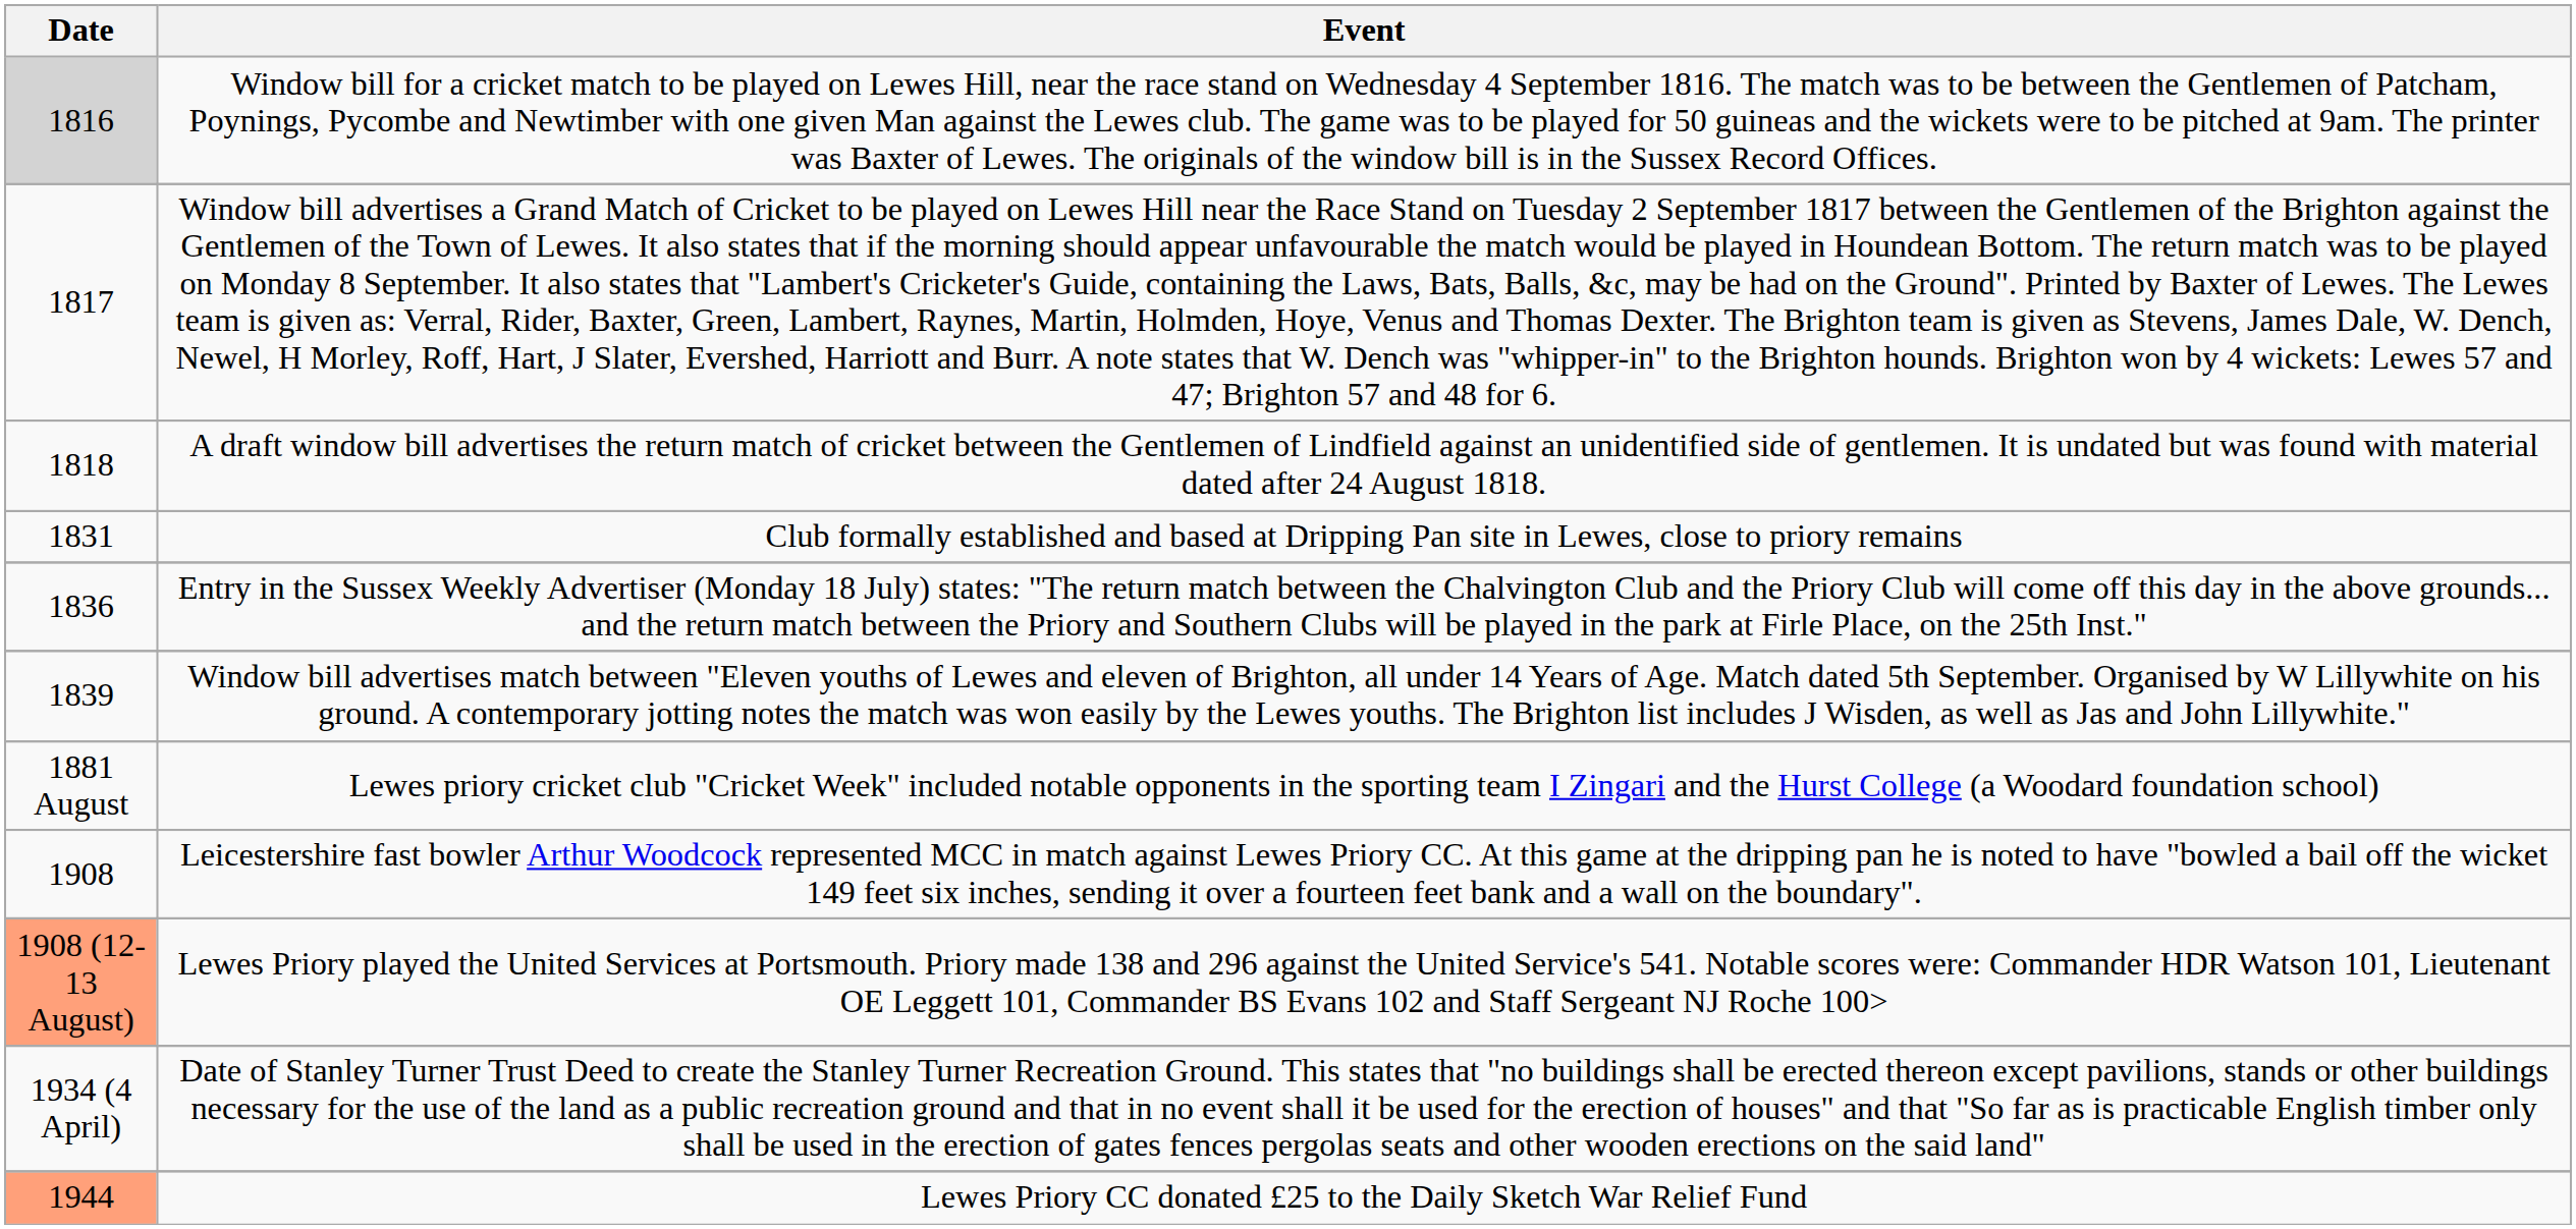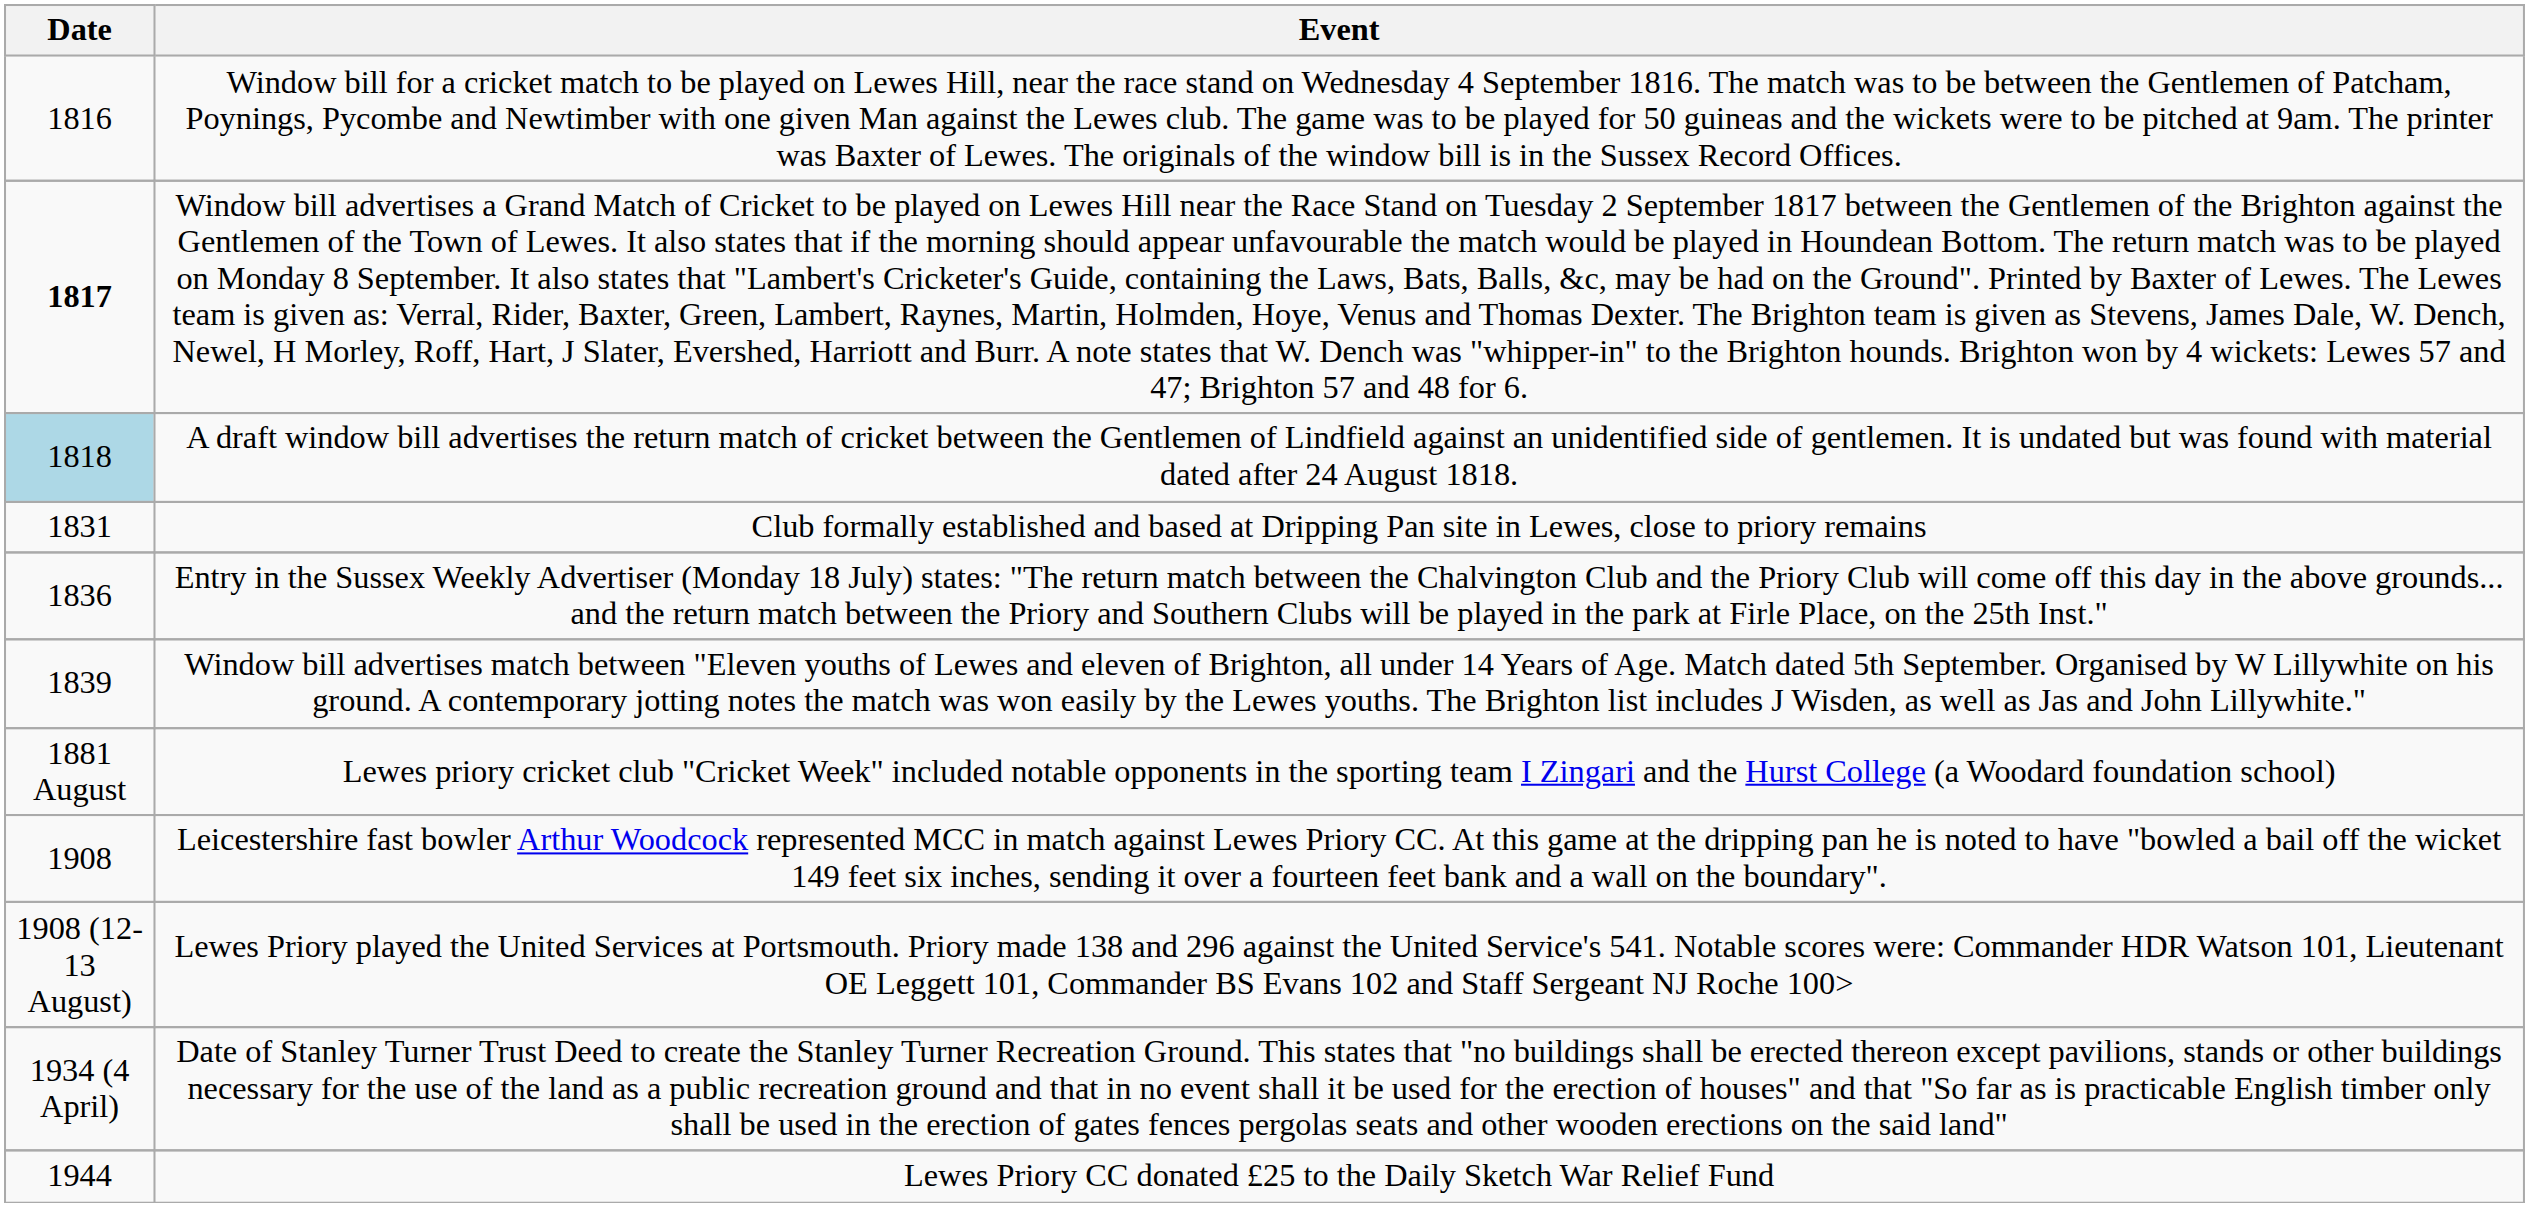row 2 | Date: lightgrey background -> no background
row 3 | Date: normal -> bold
row 4 | Date: no background -> lightblue background
row 10 | Date: lightsalmon background -> no background
row 12 | Date: lightsalmon background -> no background
